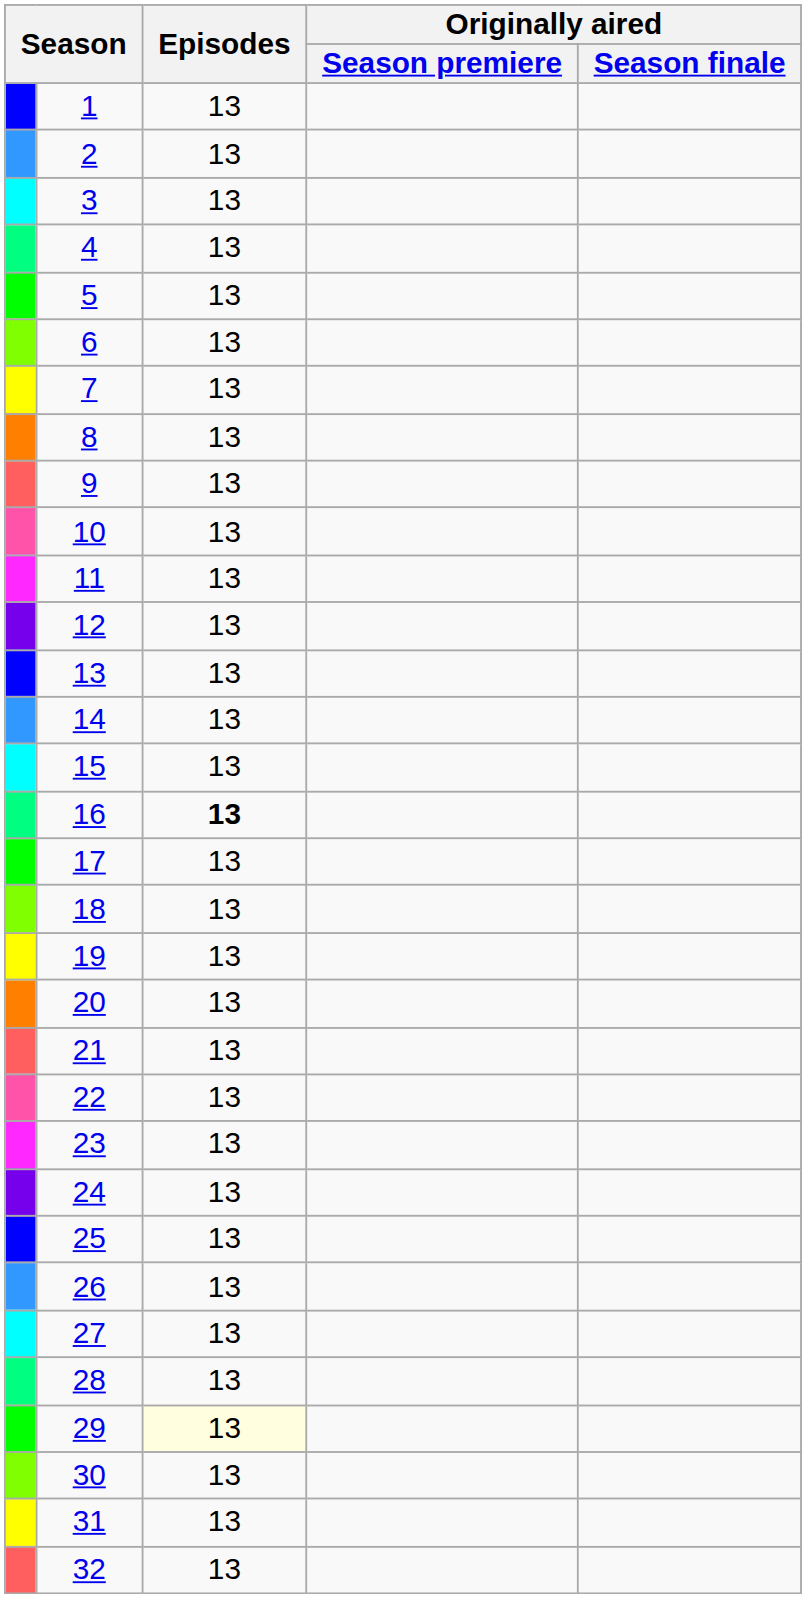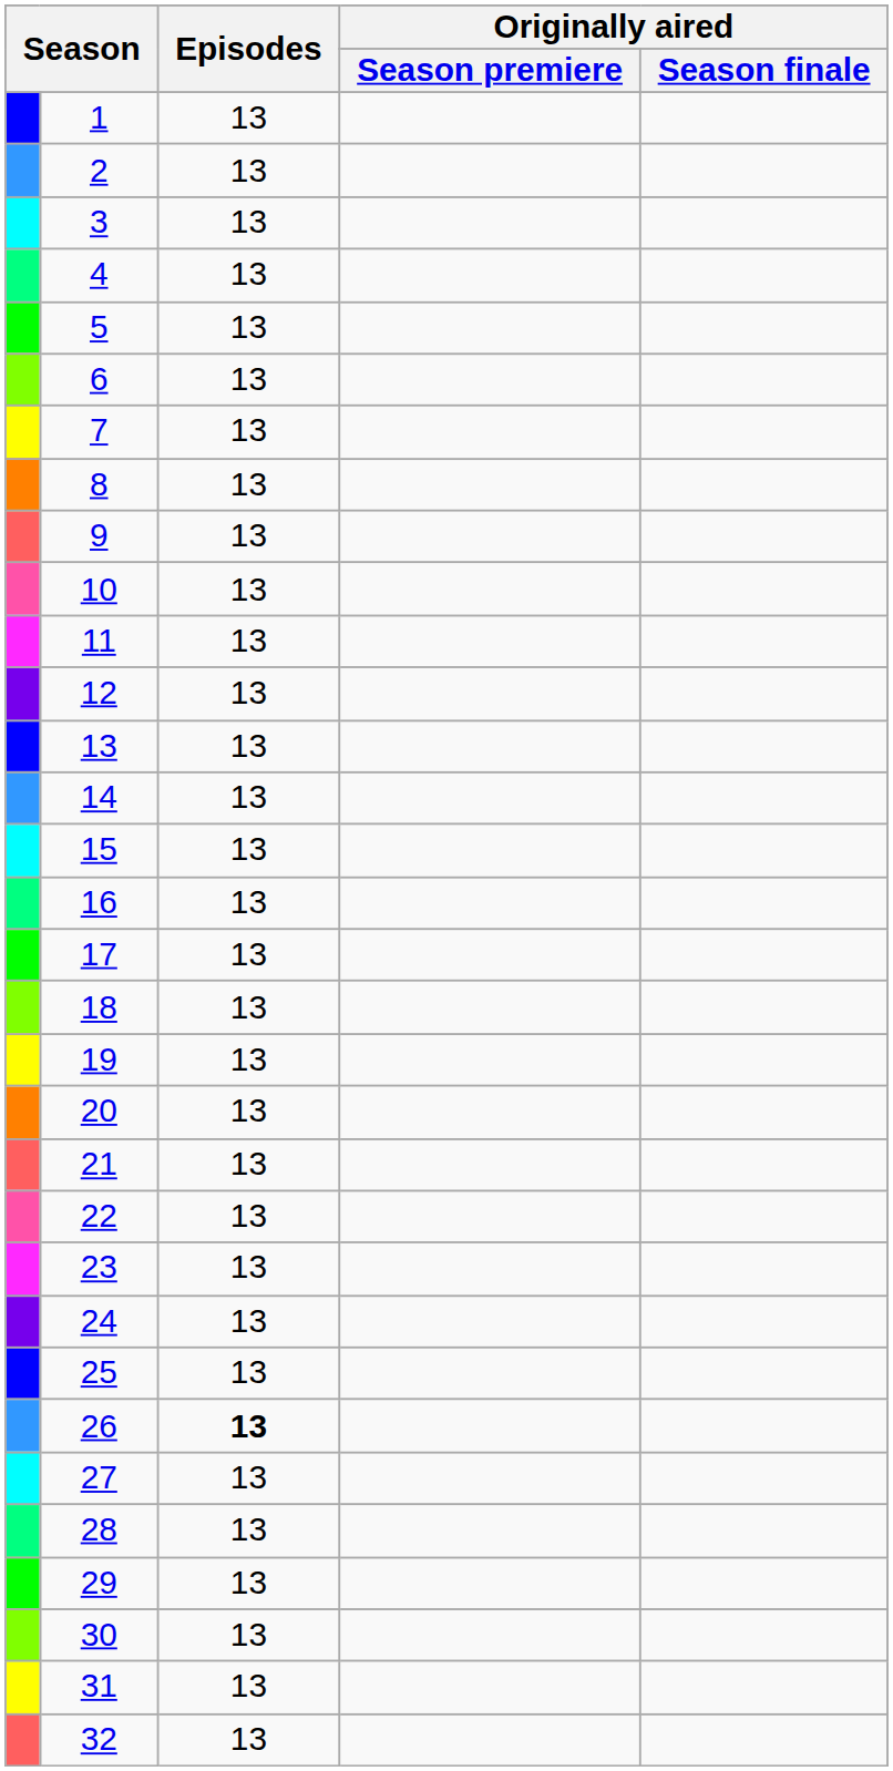16 | Episodes: bold -> normal
26 | Episodes: normal -> bold
29 | Episodes: lightyellow background -> no background
